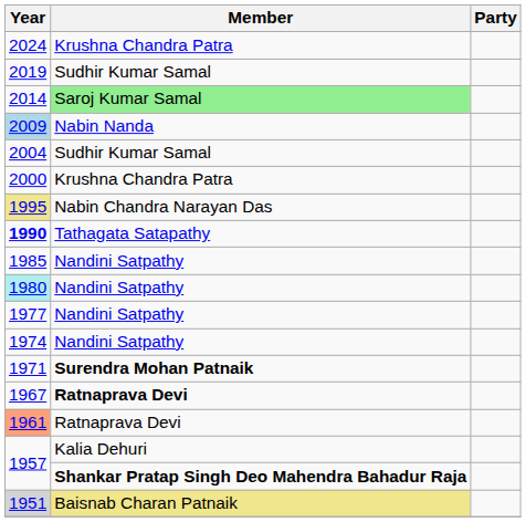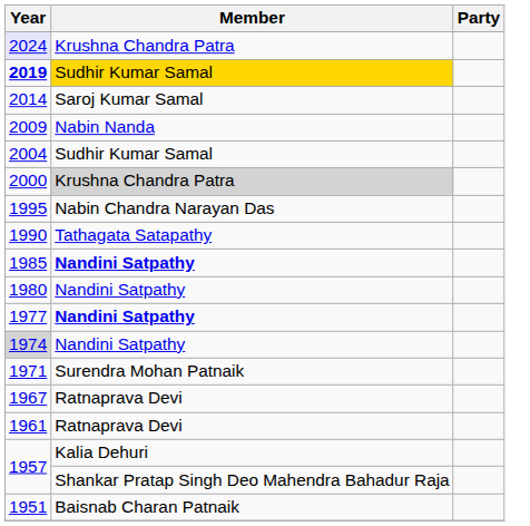2024 | Year: no background -> lavender background
2019 | Year: normal -> bold
2019 | Member: no background -> gold background
2014 | Member: lightgreen background -> no background
2009 | Year: lightblue background -> no background
2000 | Member: no background -> lightgrey background
1995 | Year: khaki background -> no background
1990 | Year: bold -> normal
1985 | Member: normal -> bold
1980 | Year: paleturquoise background -> no background
1977 | Member: normal -> bold
1974 | Year: no background -> lightgrey background
1971 | Member: bold -> normal
1967 | Member: bold -> normal
1961 | Year: lightsalmon background -> no background
1957 / Shankar Pratap Singh Deo Mahendra Bahadur Raja | Member: bold -> normal
1951 | Year: lightgrey background -> no background
1951 | Member: khaki background -> no background
